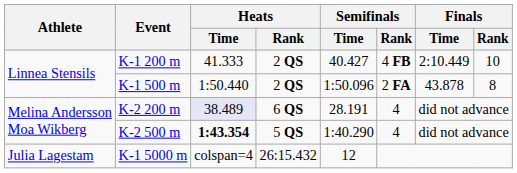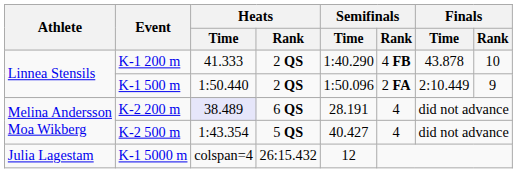K-1 200 m | Semifinals / Time: 40.427 -> 1:40.290
K-1 200 m | Finals / Time: 2:10.449 -> 43.878
K-1 500 m | Finals / Time: 43.878 -> 2:10.449
K-1 500 m | Finals / Rank: 8 -> 9
K-2 500 m | Heats / Time: bold -> normal
K-2 500 m | Semifinals / Time: 1:40.290 -> 40.427
